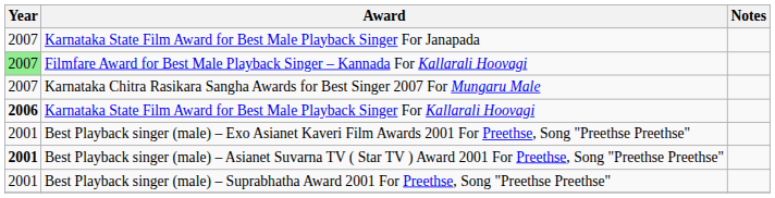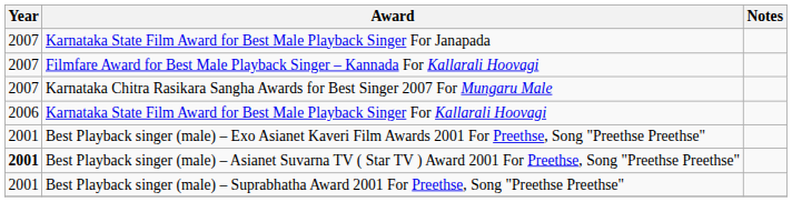row 3 | Year: lightgreen background -> no background
row 5 | Year: bold -> normal
